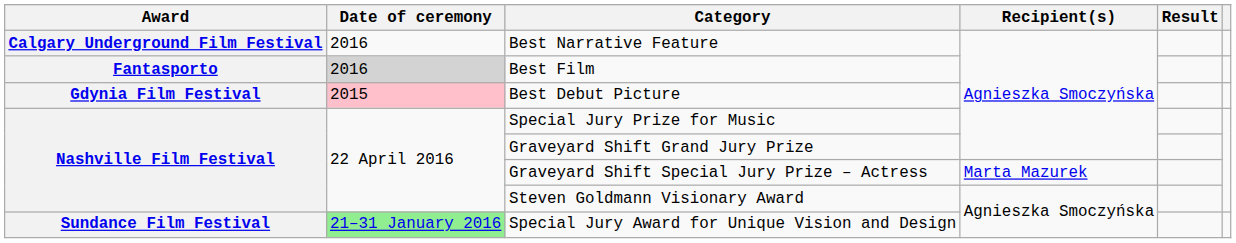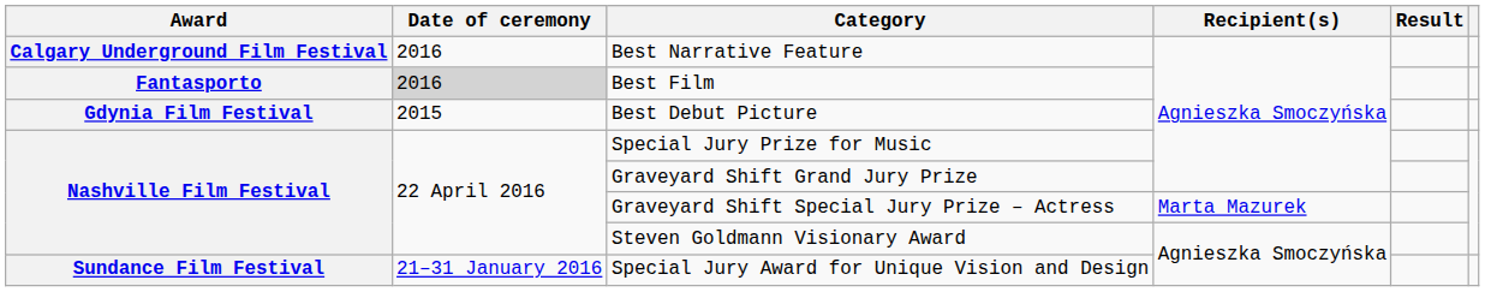Best Debut Picture | Date of ceremony: pink background -> no background
Special Jury Award for Unique Vision and Design | Date of ceremony: lightgreen background -> no background
